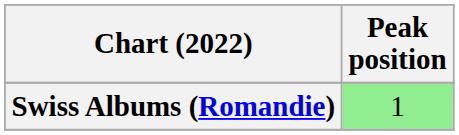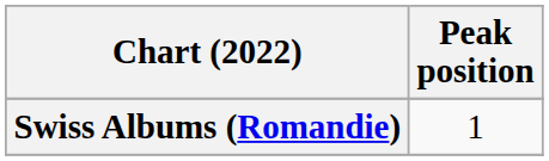Swiss Albums (Romandie) | Peak position: lightgreen background -> no background
